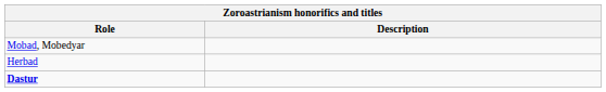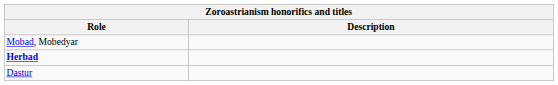Herbad | Role: normal -> bold
Dastur | Role: bold -> normal
